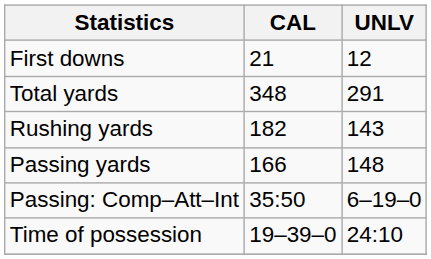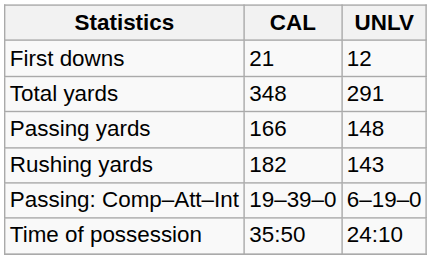rows swapped: Rushing yards <-> Passing yards
Passing: Comp–Att–Int | CAL: 35:50 -> 19–39–0
Time of possession | CAL: 19–39–0 -> 35:50
